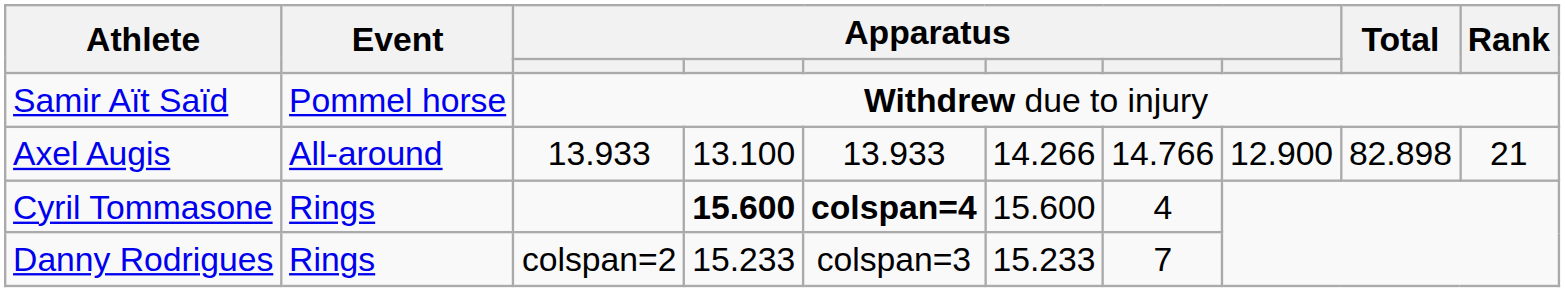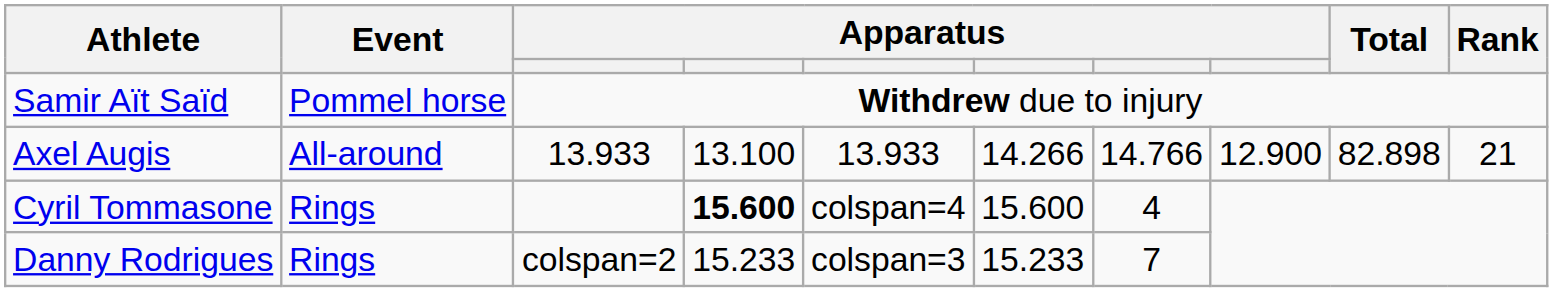Cyril Tommasone | column 5: bold -> normal
